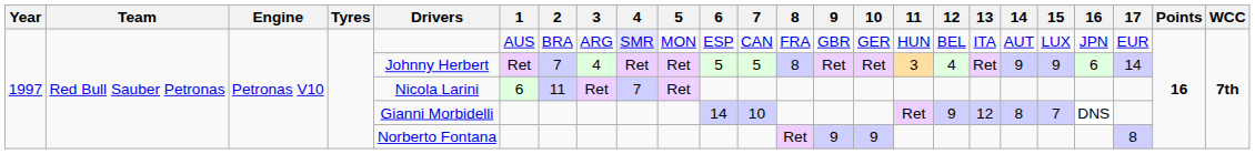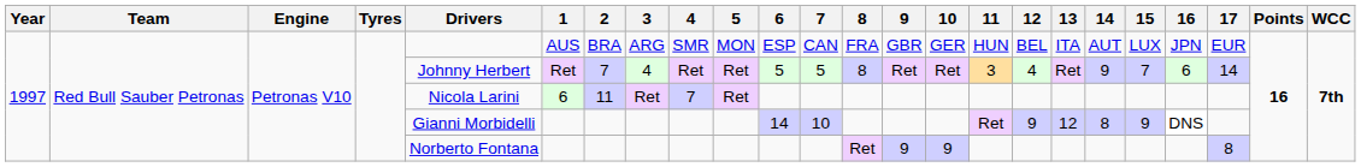row 2 | 4: lavender background -> no background
row 3 | 15: 9 -> 7
row 5 | 15: 7 -> 9
